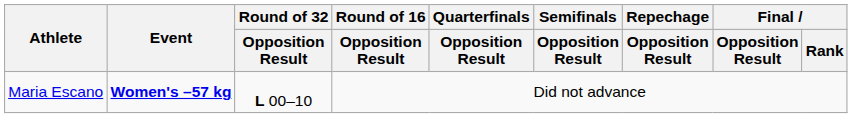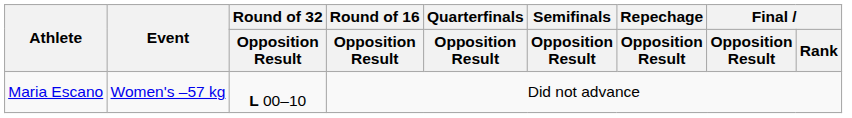Maria Escano | Event: bold -> normal
